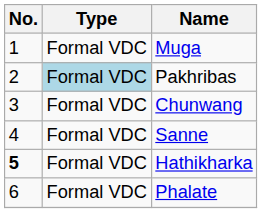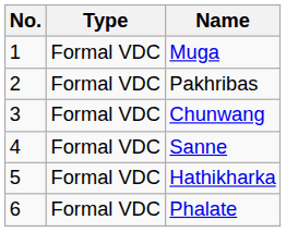Pakhribas | Type: lightblue background -> no background
Hathikharka | No.: bold -> normal
